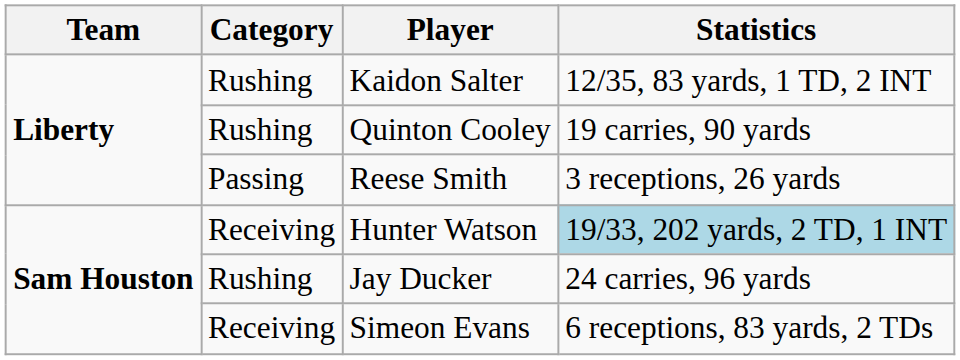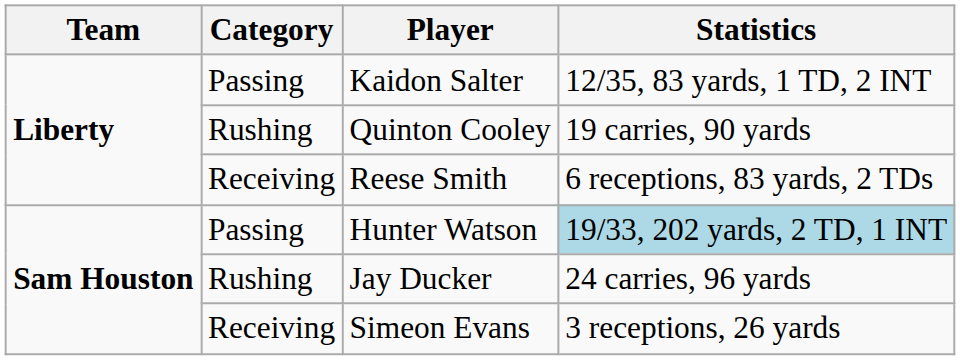Kaidon Salter | Category: Rushing -> Passing
Reese Smith | Category: Passing -> Receiving
Reese Smith | Statistics: 3 receptions, 26 yards -> 6 receptions, 83 yards, 2 TDs
Hunter Watson | Category: Receiving -> Passing
Simeon Evans | Statistics: 6 receptions, 83 yards, 2 TDs -> 3 receptions, 26 yards
